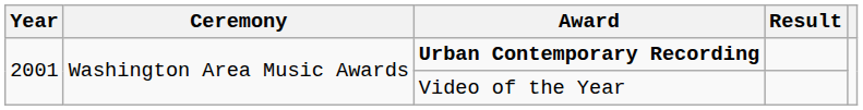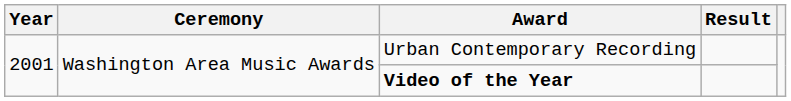Urban Contemporary Recording | Award: bold -> normal
Video of the Year | Award: normal -> bold
